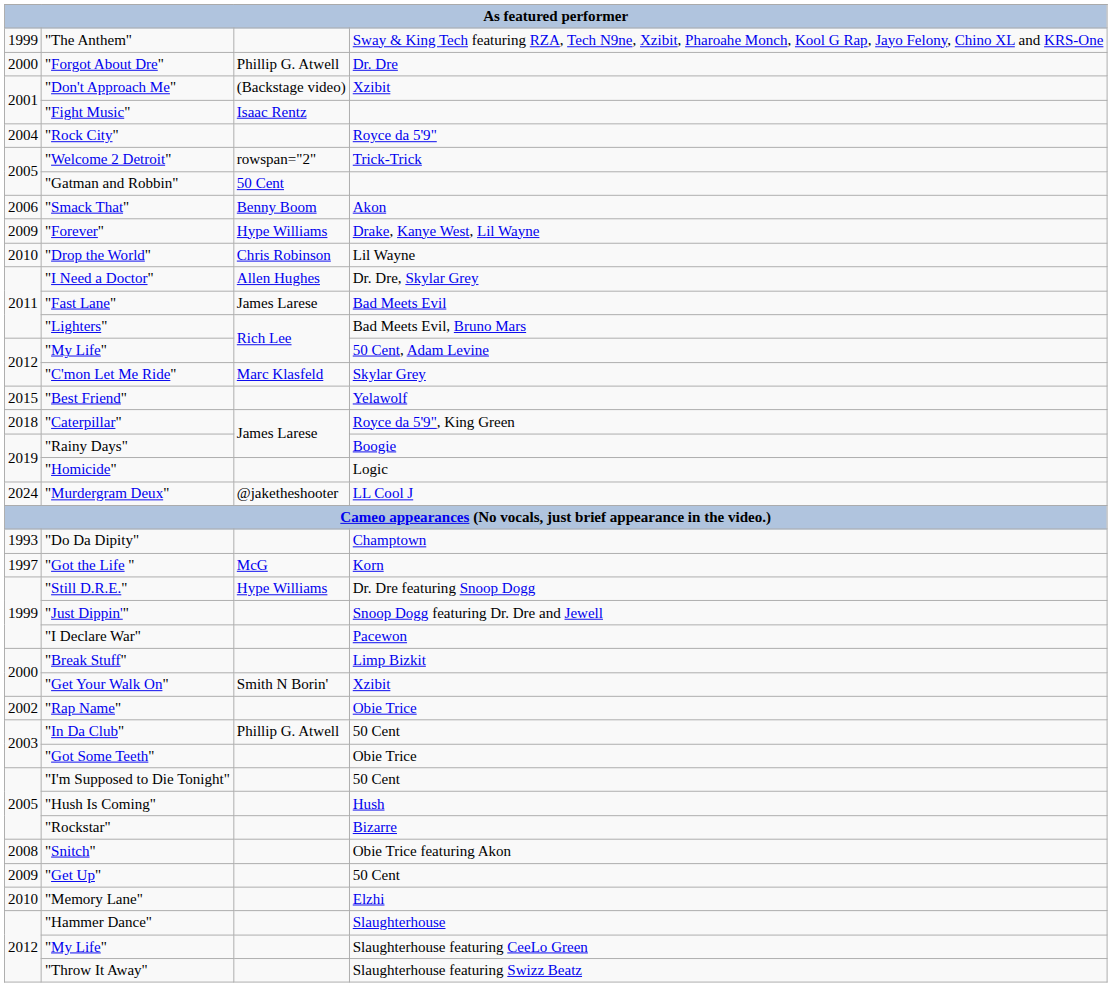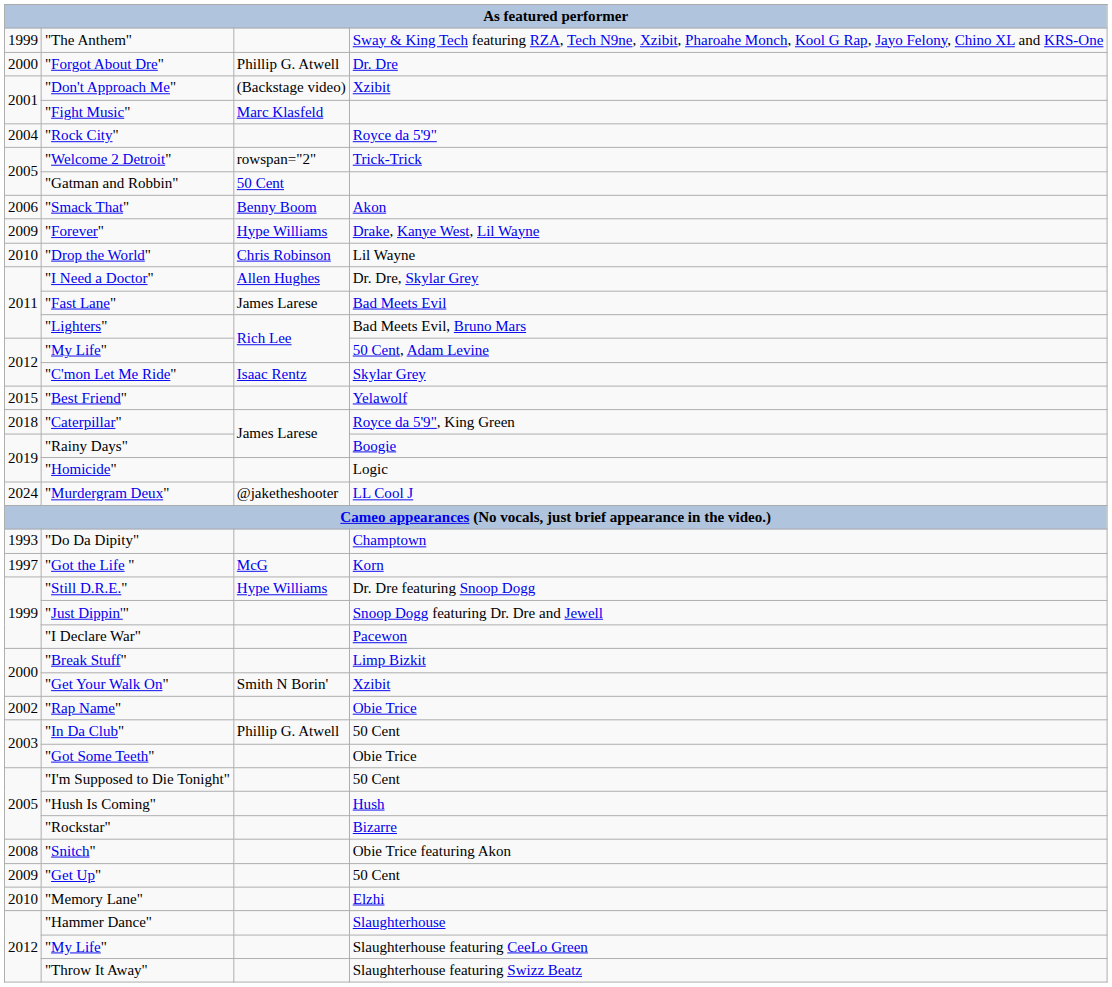"Fight Music" | column 3: Isaac Rentz -> Marc Klasfeld
"C'mon Let Me Ride" | column 3: Marc Klasfeld -> Isaac Rentz
